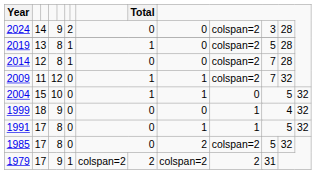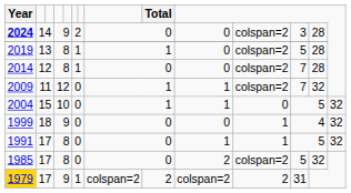2024 | Year: normal -> bold
1979 | Year: no background -> gold background
